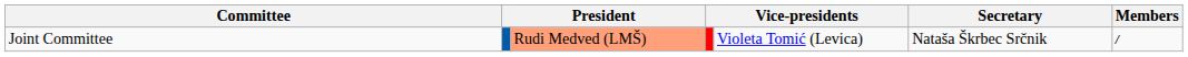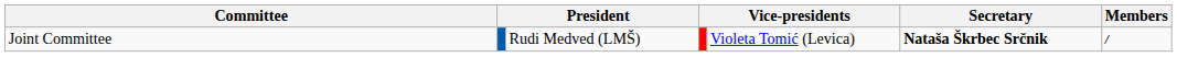Joint Committee | column 3: lightsalmon background -> no background
Joint Committee | Secretary: normal -> bold
